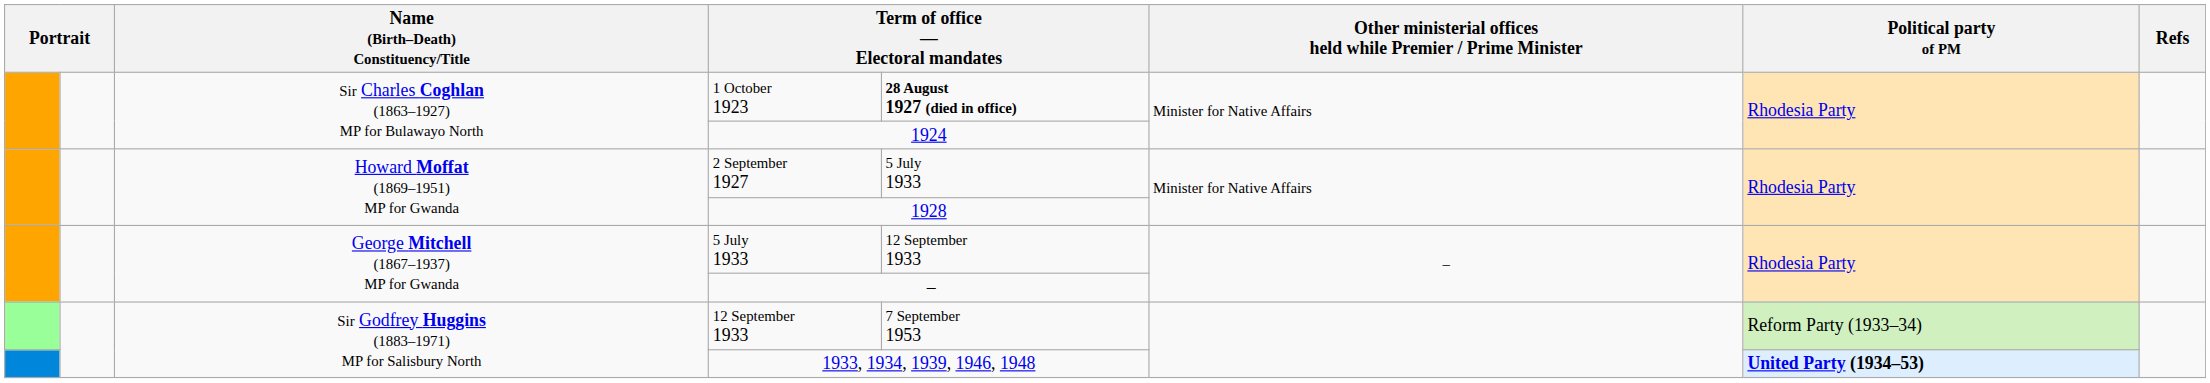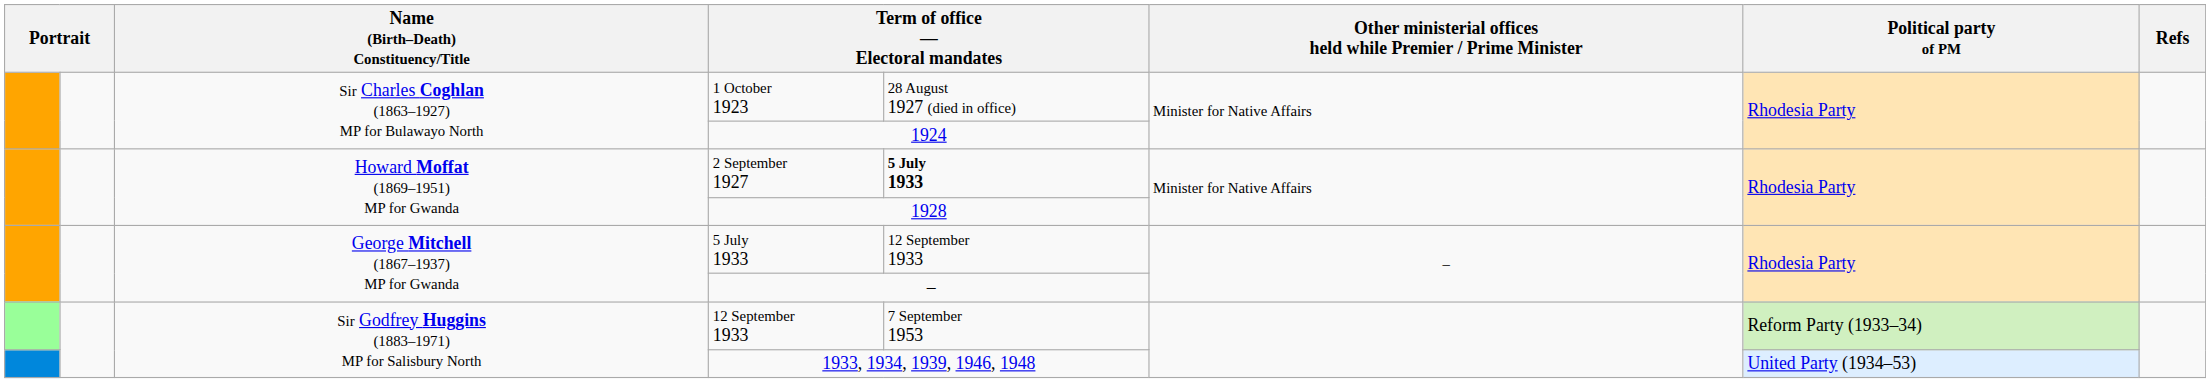1 October 1923 | column 5: bold -> normal
2 September 1927 | column 5: normal -> bold
1933, 1934, 1939, 1946, 1948 | Political party of PM: bold -> normal
